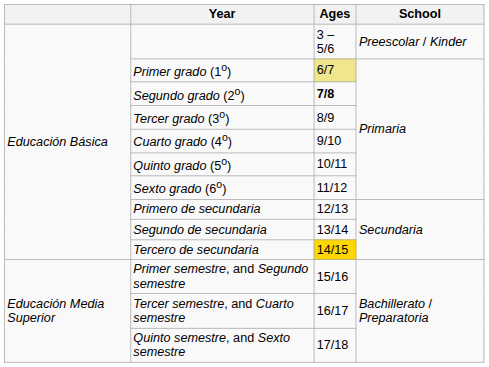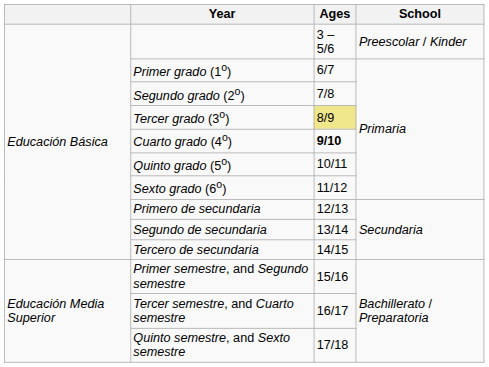Primer grado (1o) | Ages: khaki background -> no background
Segundo grado (2o) | Ages: bold -> normal
Tercer grado (3o) | Ages: no background -> khaki background
Cuarto grado (4o) | Ages: normal -> bold
Tercero de secundaria | Ages: gold background -> no background
